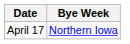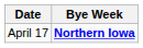April 17 | Bye Week: normal -> bold
